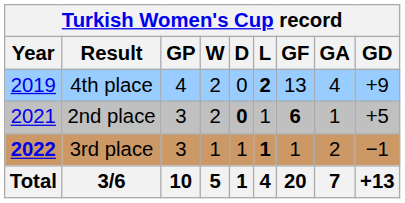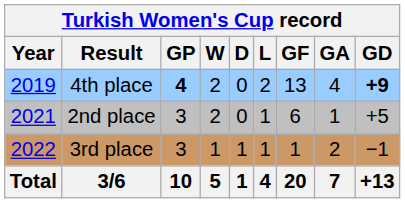4th place | GP: normal -> bold
4th place | L: bold -> normal
4th place | GD: normal -> bold
2nd place | D: bold -> normal
2nd place | GF: bold -> normal
3rd place | Year: bold -> normal
3rd place | L: bold -> normal
